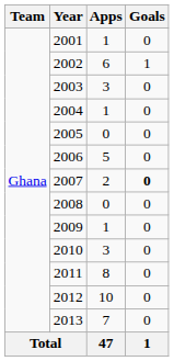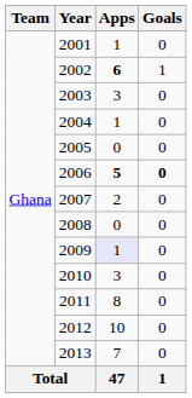2002 | Apps: normal -> bold
2006 | Apps: normal -> bold
2006 | Goals: normal -> bold
2007 | Goals: bold -> normal
2009 | Apps: no background -> lavender background
